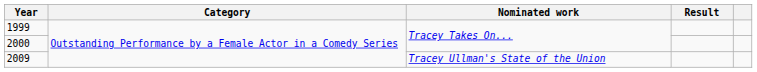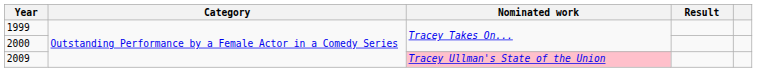2009 | Nominated work: no background -> pink background
